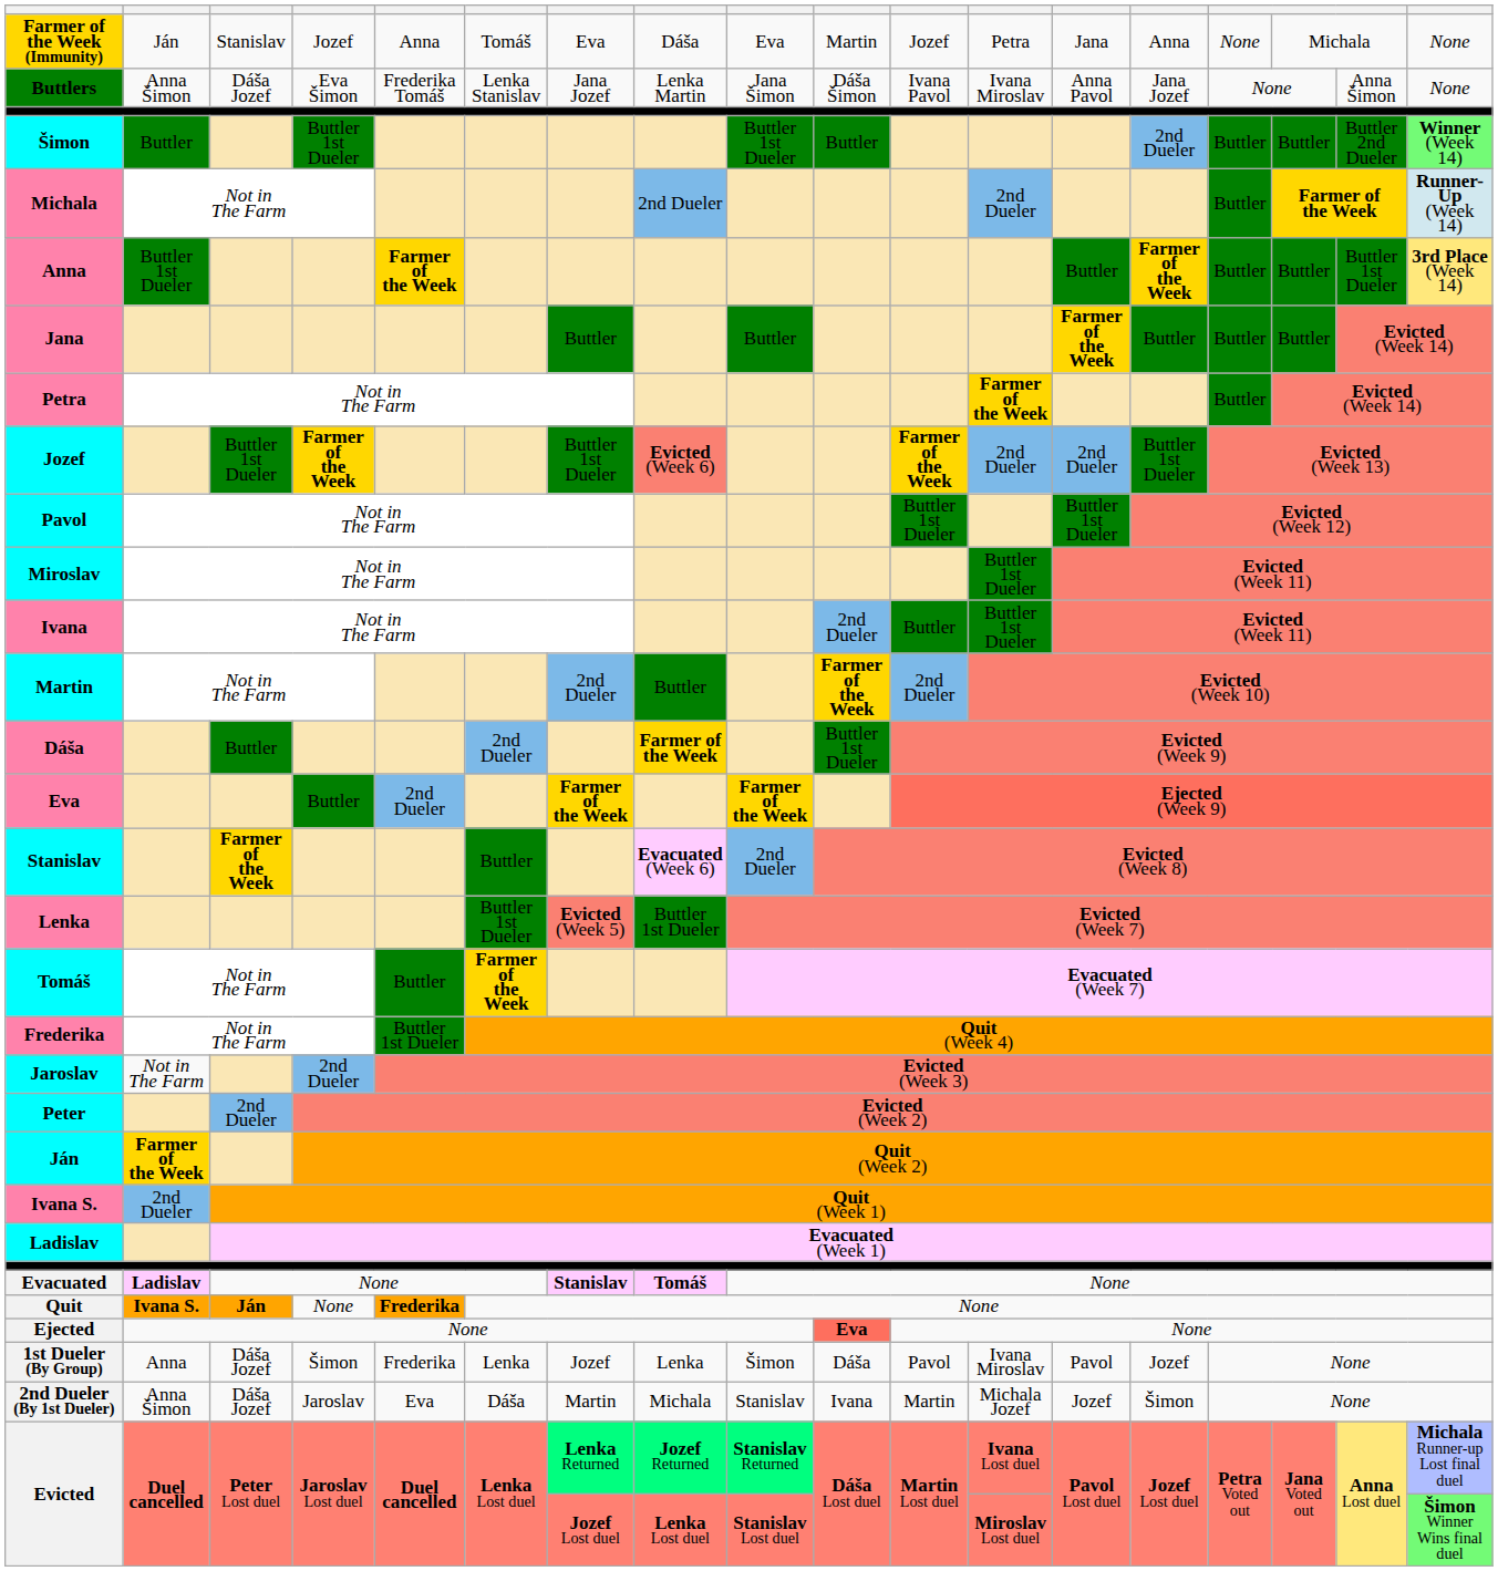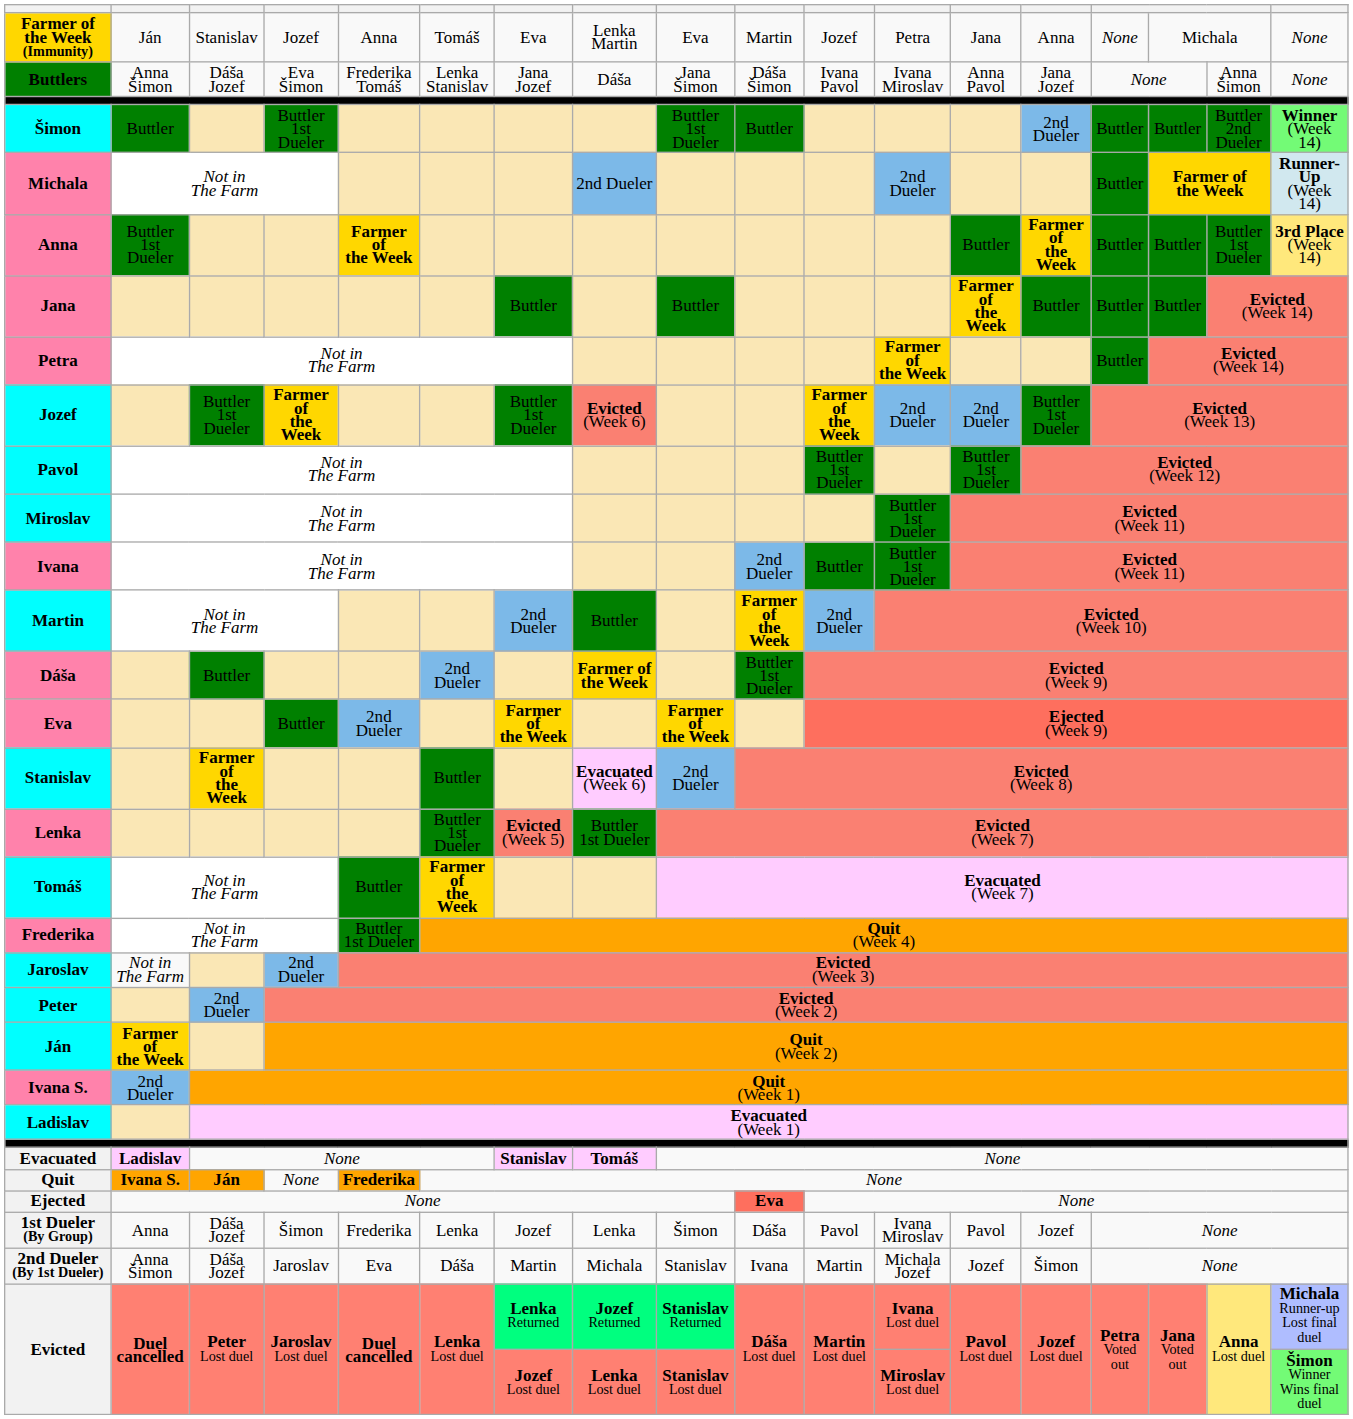Farmer of the Week (Immunity) | column 8: Dáša -> Lenka Martin
Buttlers | column 8: Lenka Martin -> Dáša
